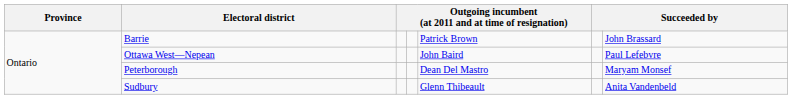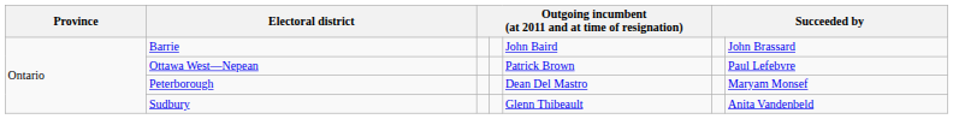Barrie | column 5: Patrick Brown -> John Baird
Ottawa West—Nepean | column 5: John Baird -> Patrick Brown
